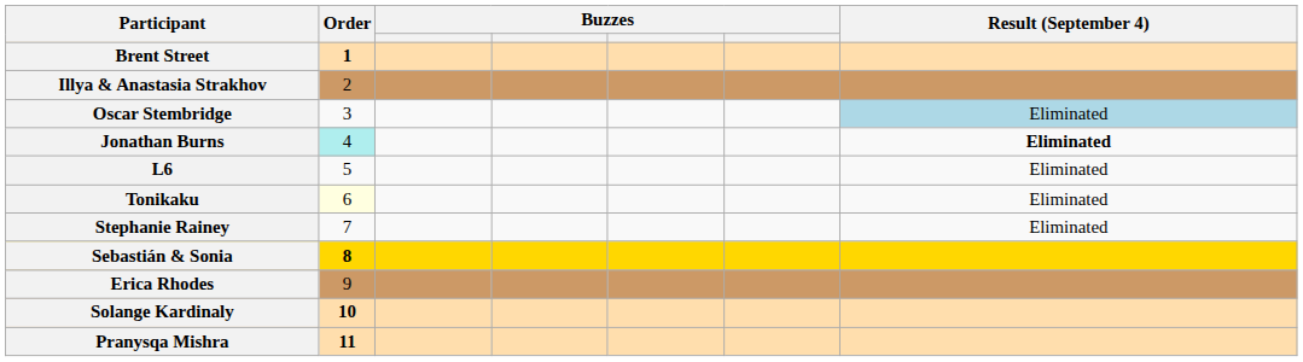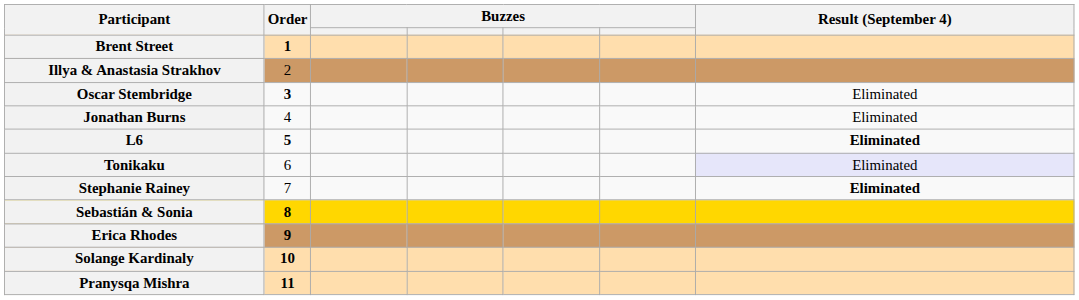Oscar Stembridge | Order: normal -> bold
Oscar Stembridge | Result (September 4): lightblue background -> no background
Jonathan Burns | Order: paleturquoise background -> no background
Jonathan Burns | Result (September 4): bold -> normal
L6 | Order: normal -> bold
L6 | Result (September 4): normal -> bold
Tonikaku | Order: lightyellow background -> no background
Tonikaku | Result (September 4): no background -> lavender background
Stephanie Rainey | Result (September 4): normal -> bold
Erica Rhodes | Order: normal -> bold
